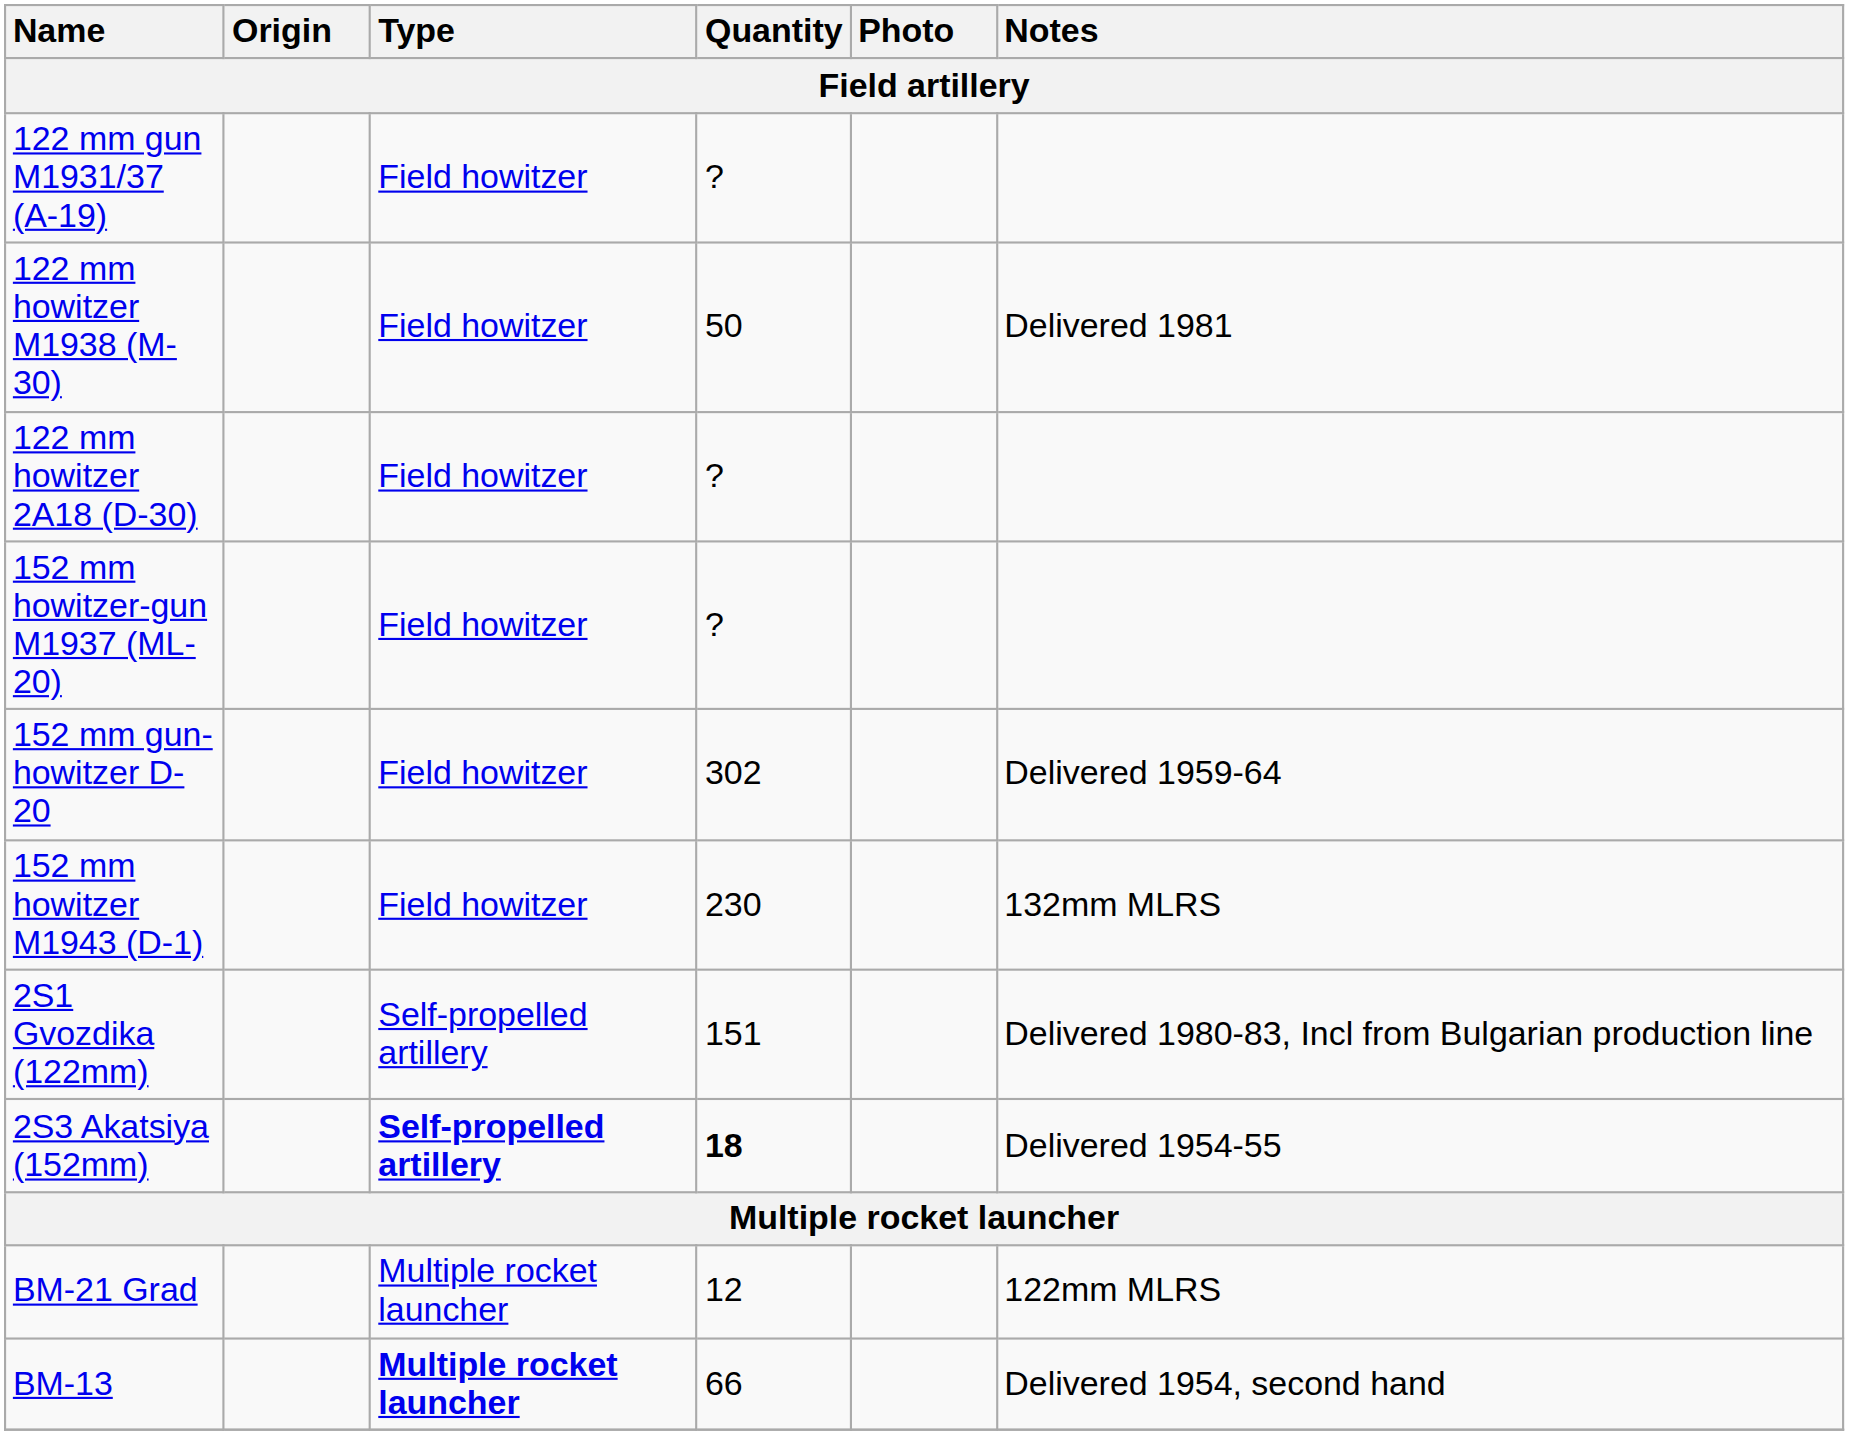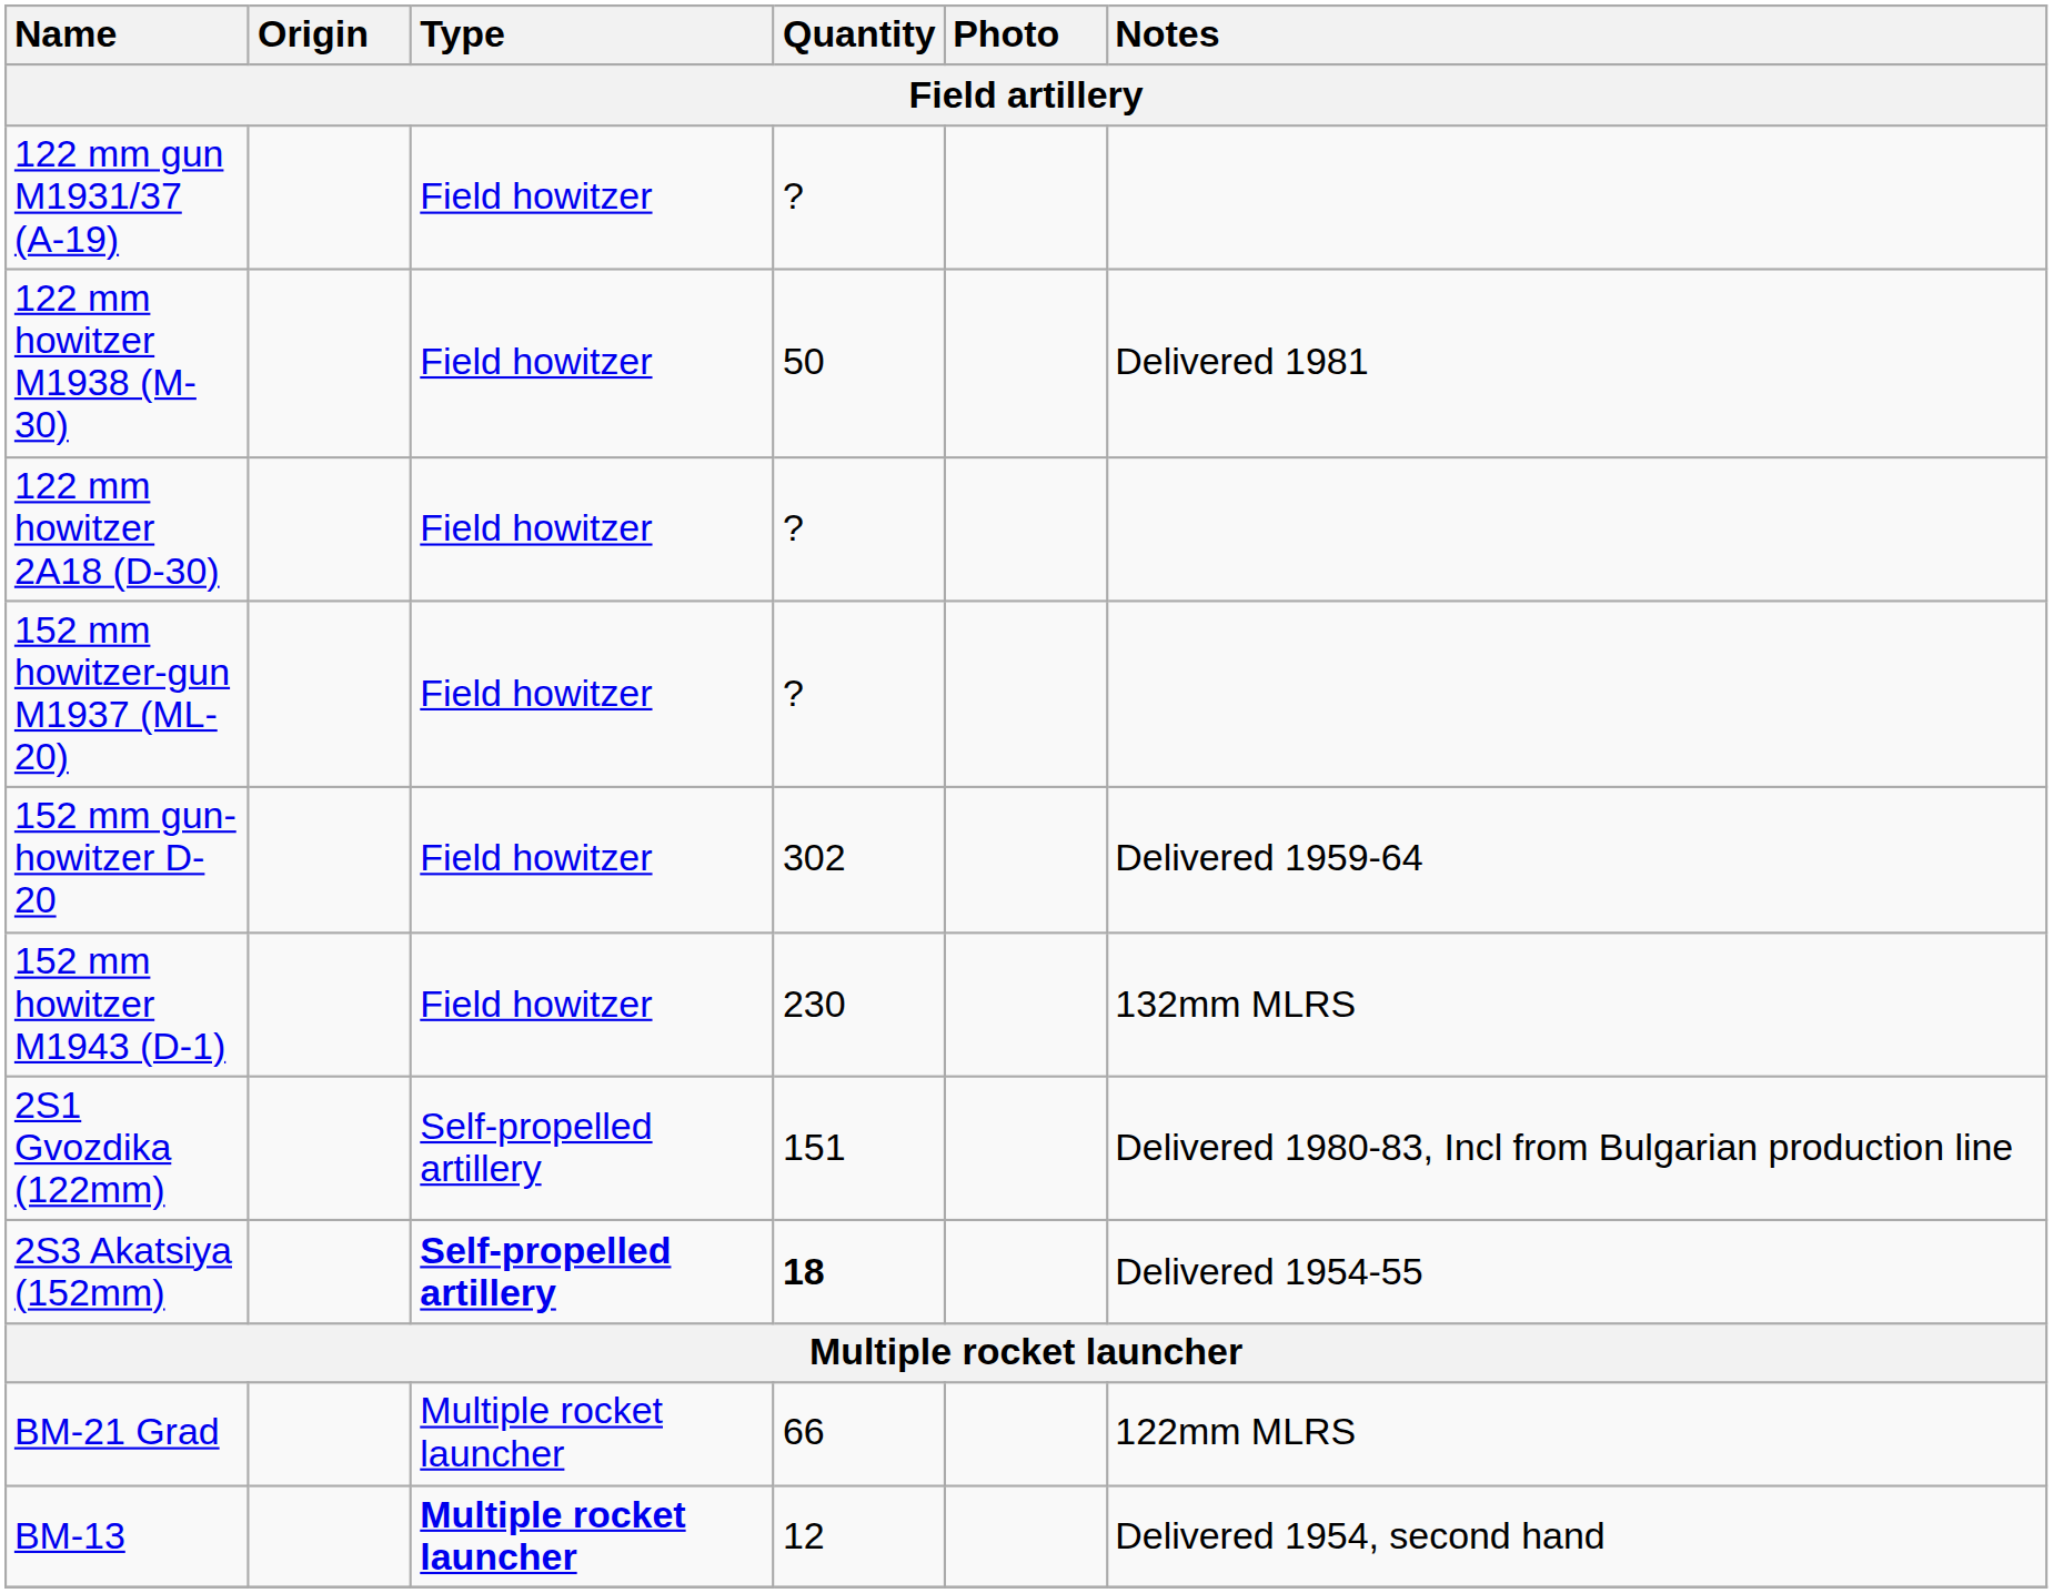BM-21 Grad | Quantity: 12 -> 66
BM-13 | Quantity: 66 -> 12
